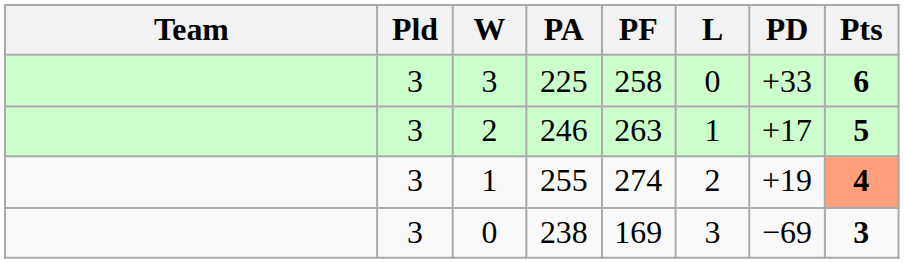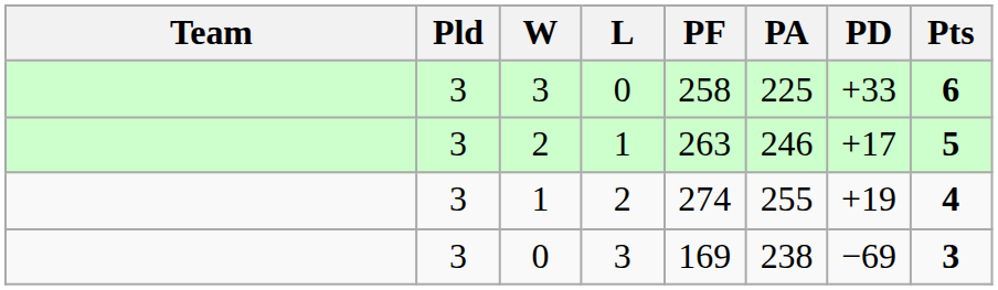columns swapped: L <-> PA
row 4 | Pts: lightsalmon background -> no background
